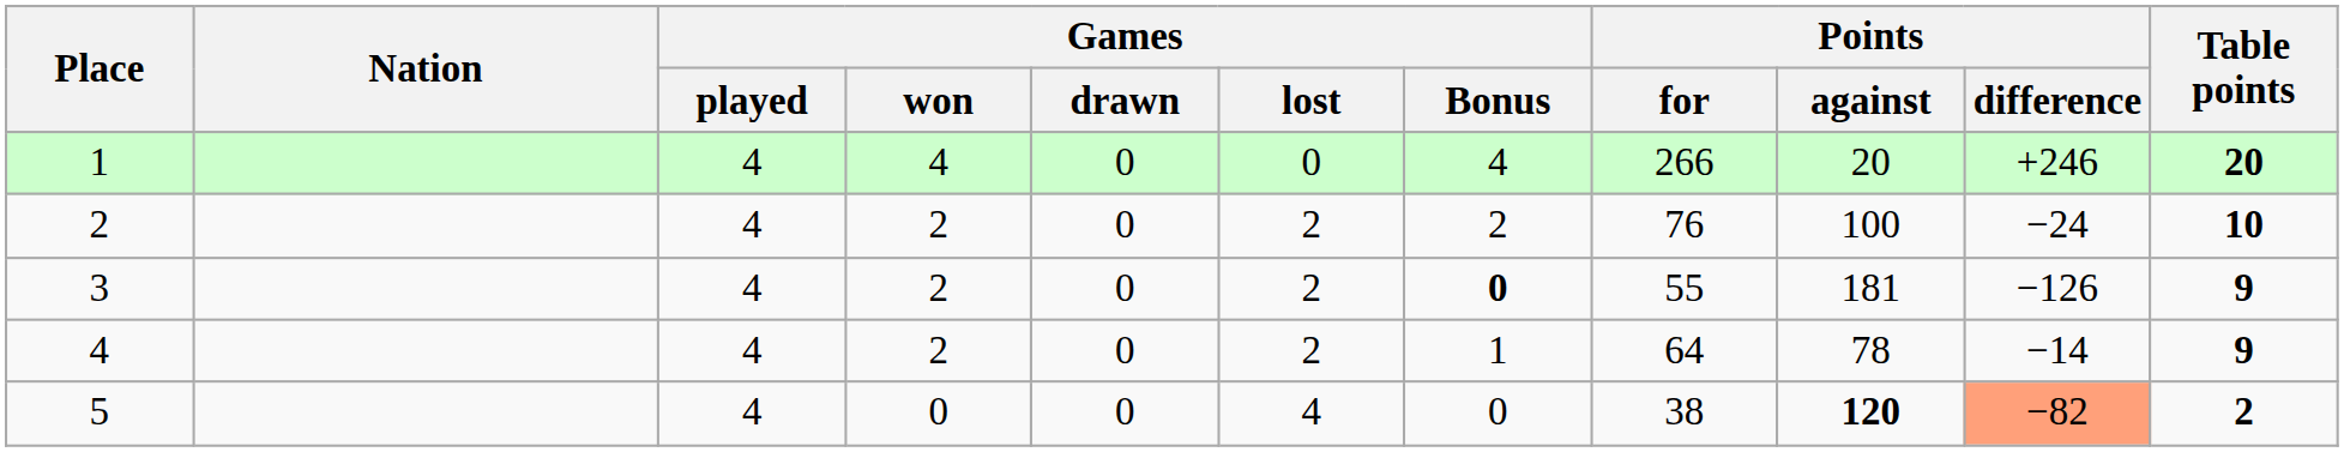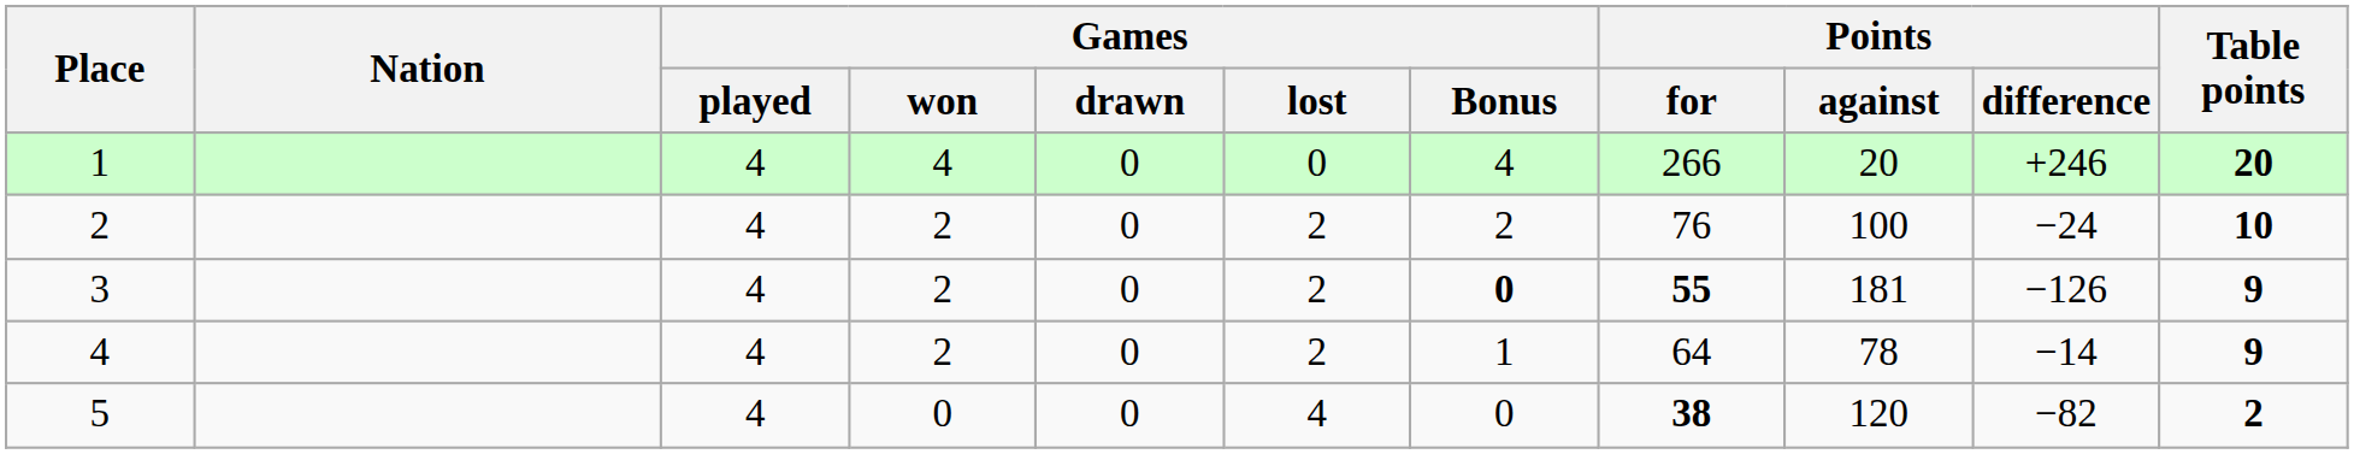3 | Points / for: normal -> bold
5 | Points / for: normal -> bold
5 | Points / against: bold -> normal
5 | Points / difference: lightsalmon background -> no background
